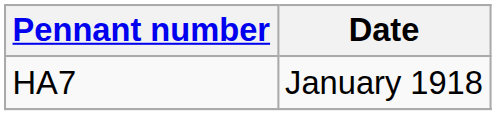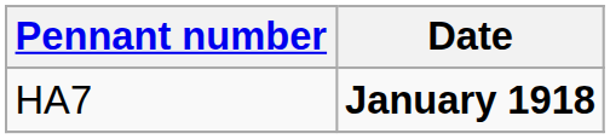HA7 | Date: normal -> bold
